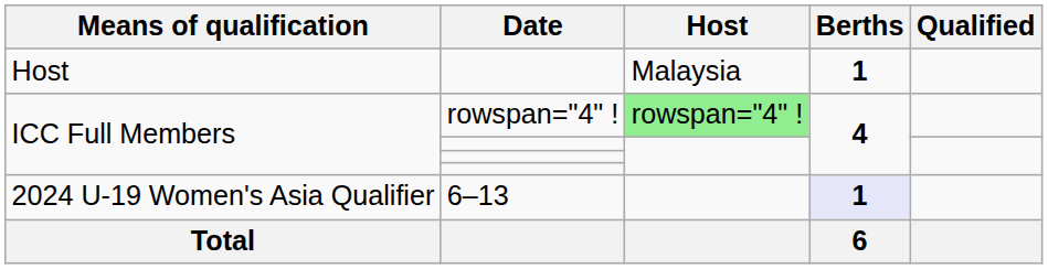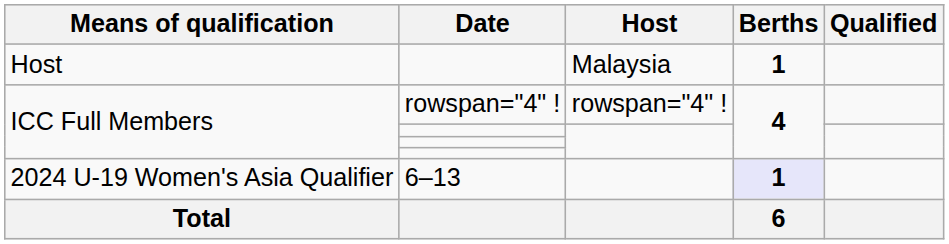ICC Full Members / rowspan="4" ! | Host: lightgreen background -> no background
